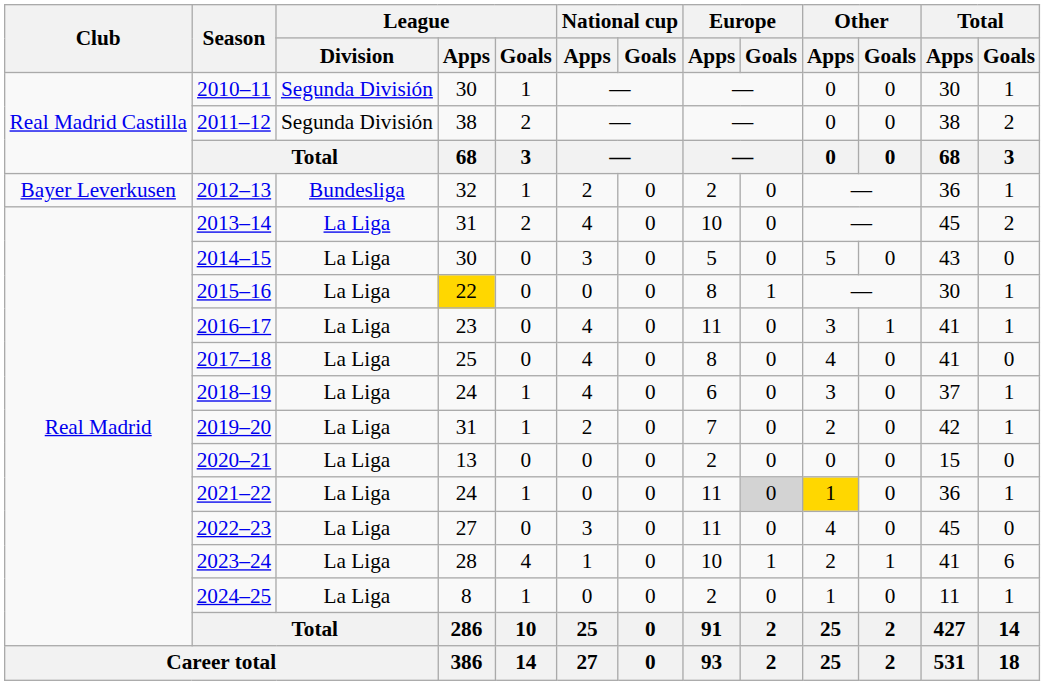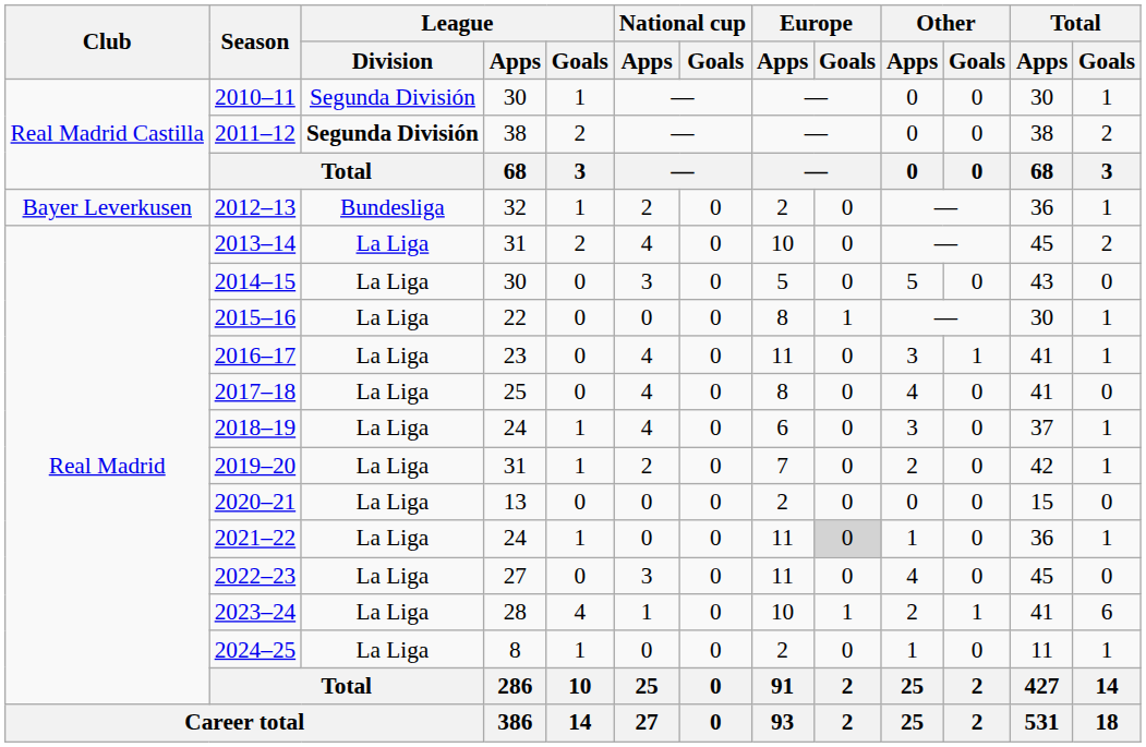2011–12 | League / Division: normal -> bold
2015–16 | League / Apps: gold background -> no background
2021–22 | Other / Apps: gold background -> no background
